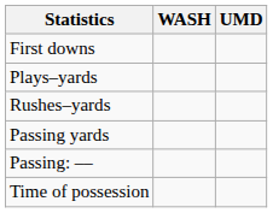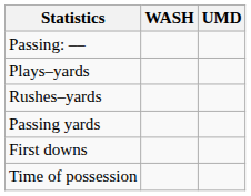rows swapped: First downs <-> Passing: ––
